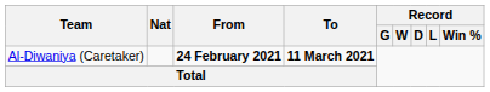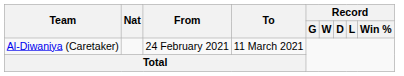Al-Diwaniya (Caretaker) | From: bold -> normal
Al-Diwaniya (Caretaker) | To: bold -> normal
